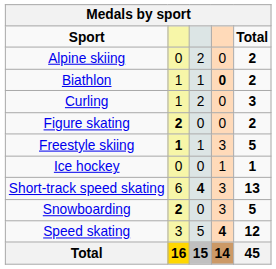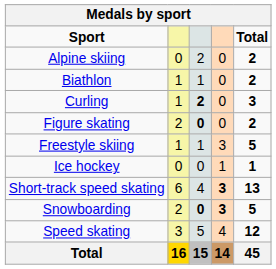Biathlon | column 4: bold -> normal
Curling | column 3: normal -> bold
Figure skating | column 2: bold -> normal
Figure skating | column 3: normal -> bold
Freestyle skiing | column 2: bold -> normal
Short-track speed skating | column 3: bold -> normal
Short-track speed skating | column 4: normal -> bold
Snowboarding | column 2: bold -> normal
Snowboarding | column 3: normal -> bold
Snowboarding | column 4: normal -> bold
Speed skating | column 4: bold -> normal
